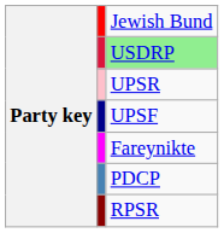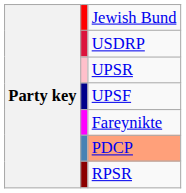USDRP | column 3: lightgreen background -> no background
PDCP | column 3: no background -> lightsalmon background
